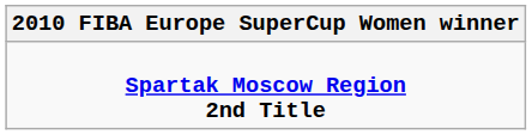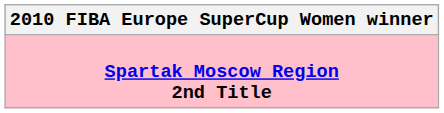row 2 | column 1: no background -> pink background
